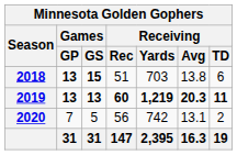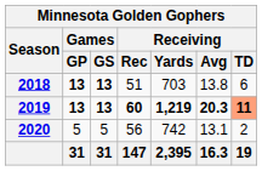2018 | Games / GS: 15 -> 13
2019 | Receiving / TD: no background -> lightsalmon background
2020 | Games / GP: 7 -> 5
